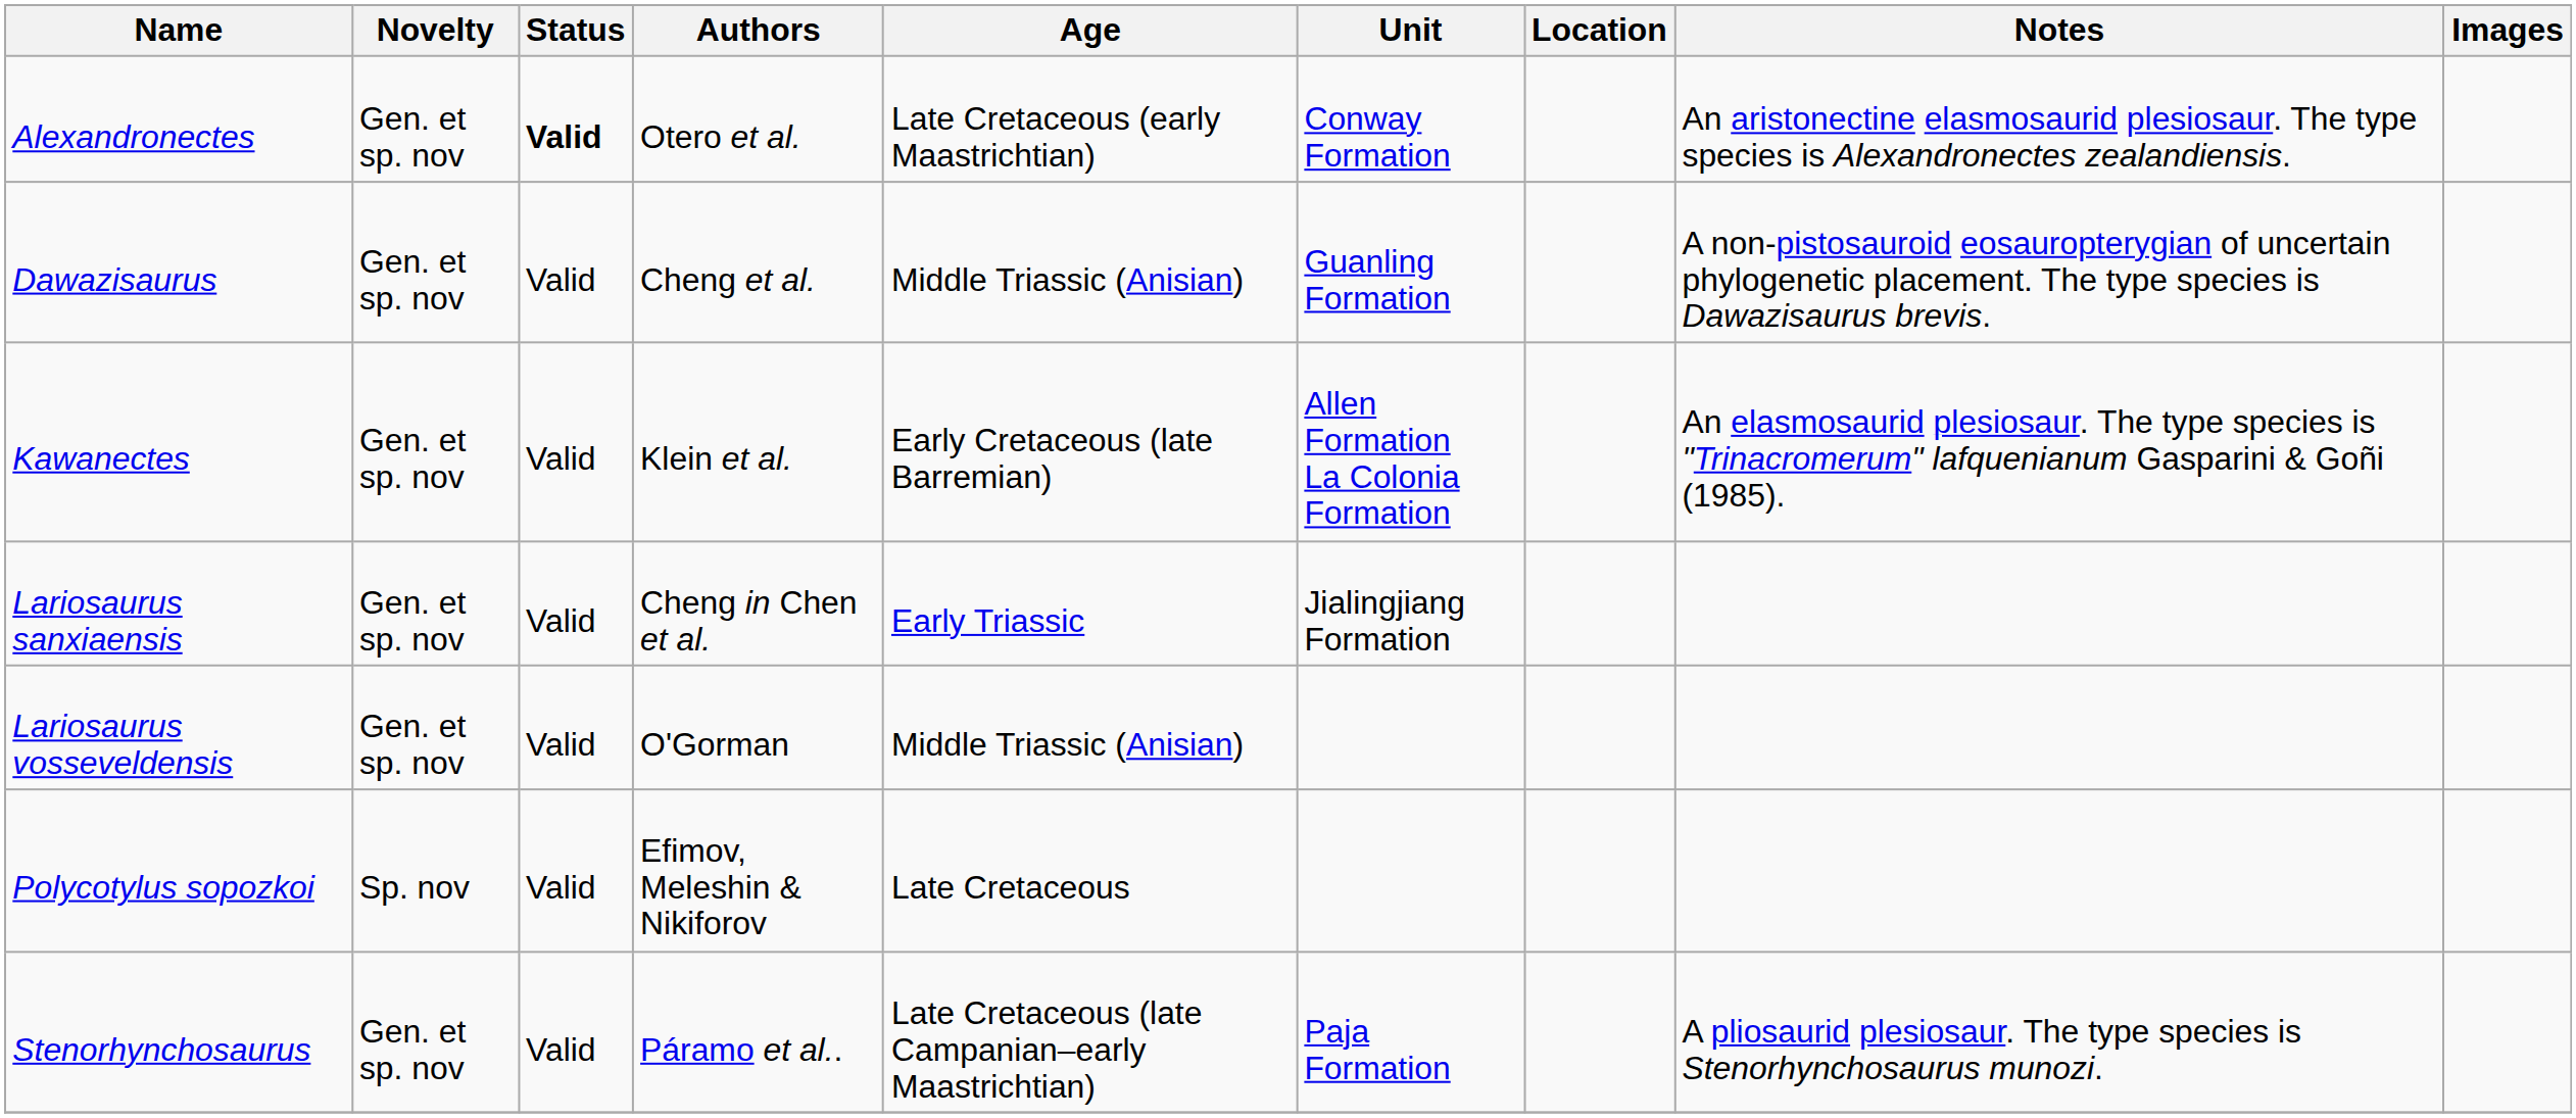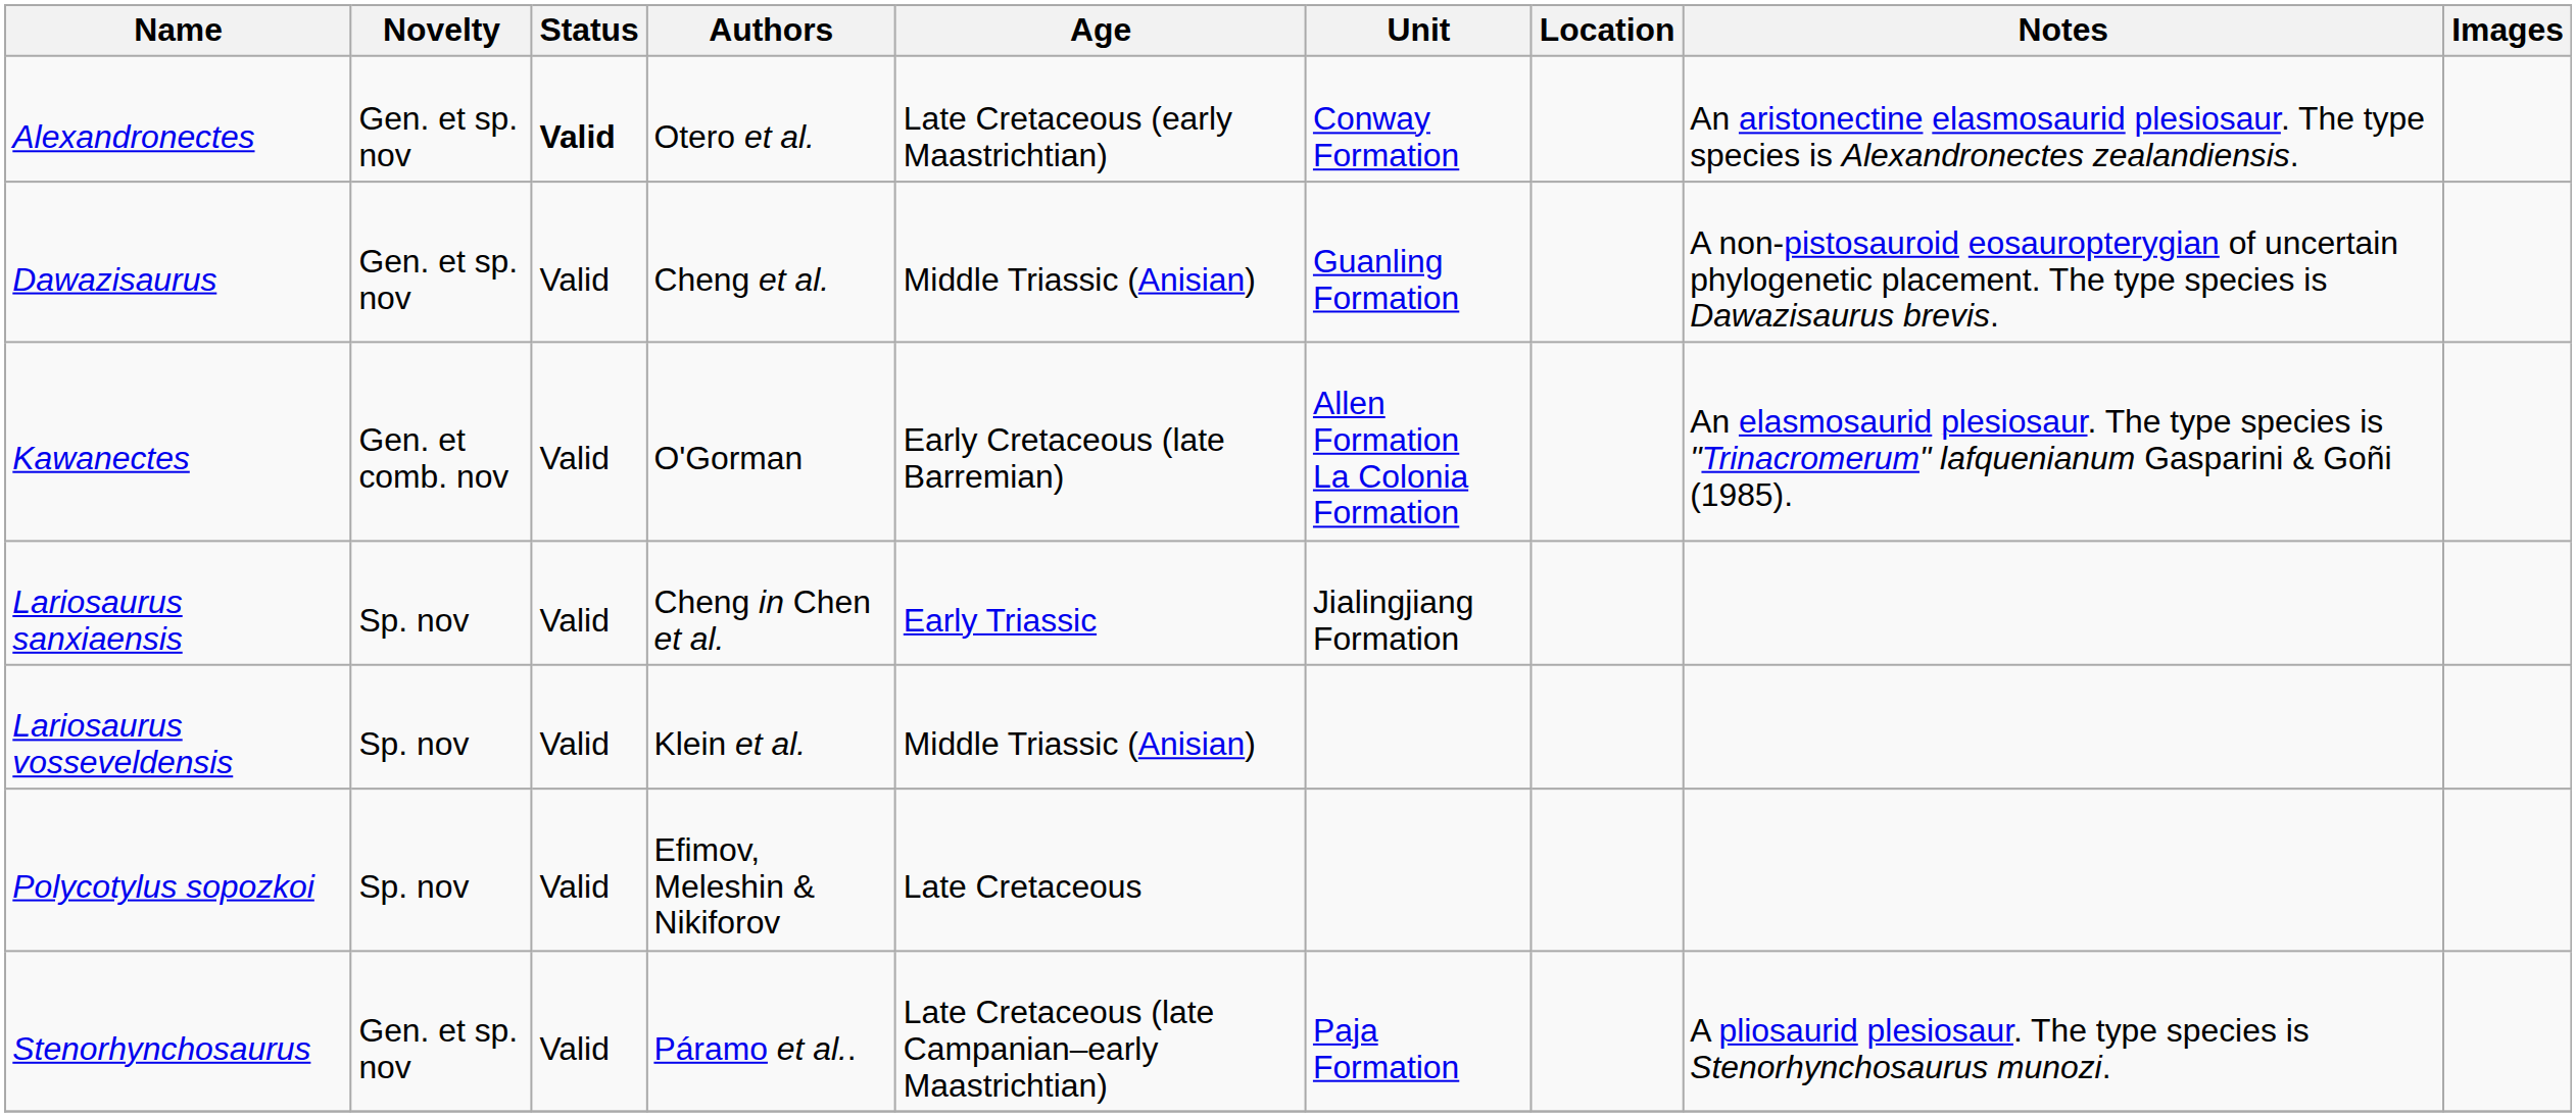Kawanectes | Novelty: Gen. et sp. nov -> Gen. et comb. nov
Kawanectes | Authors: Klein et al. -> O'Gorman
Lariosaurus sanxiaensis | Novelty: Gen. et sp. nov -> Sp. nov
Lariosaurus vosseveldensis | Novelty: Gen. et sp. nov -> Sp. nov
Lariosaurus vosseveldensis | Authors: O'Gorman -> Klein et al.
